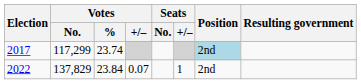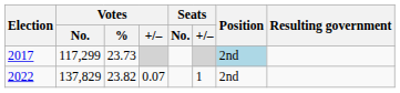2017 | Votes / %: 23.74 -> 23.73
2022 | Votes / %: 23.84 -> 23.82
